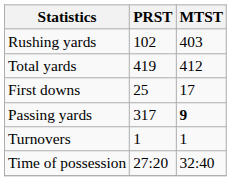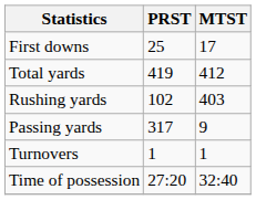rows swapped: First downs <-> Rushing yards
Passing yards | MTST: bold -> normal
